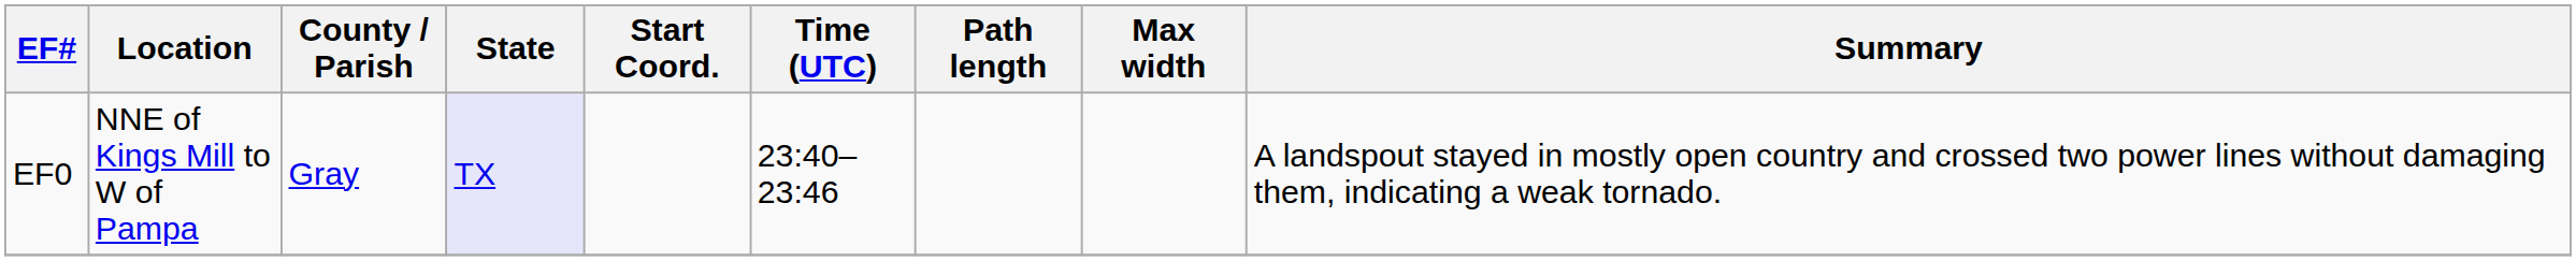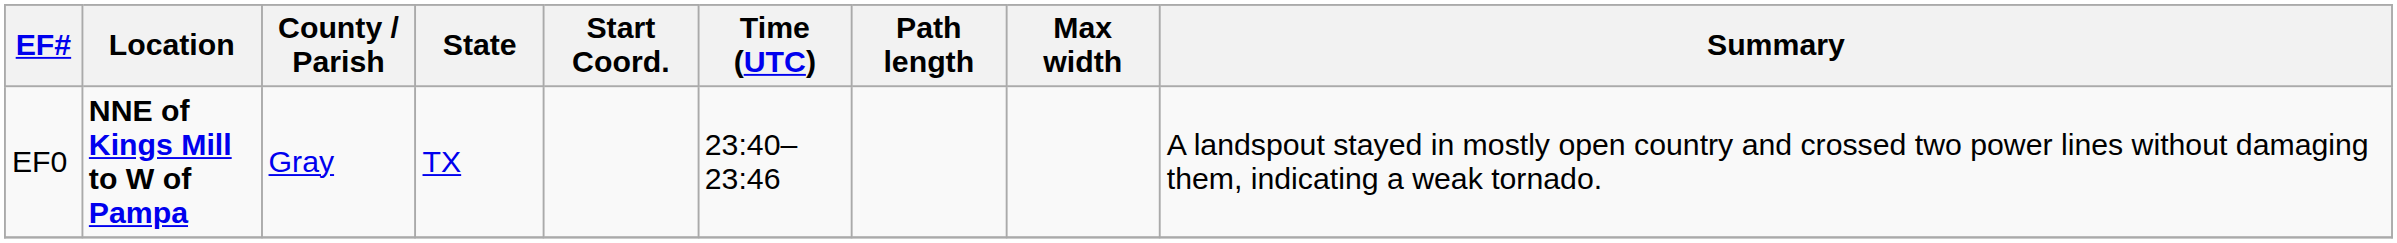EF0 | Location: normal -> bold
EF0 | State: lavender background -> no background
